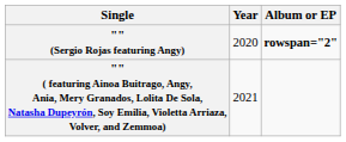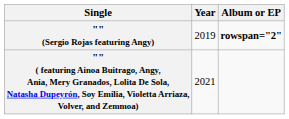"" (Sergio Rojas featuring Angy) | Year: 2020 -> 2019
